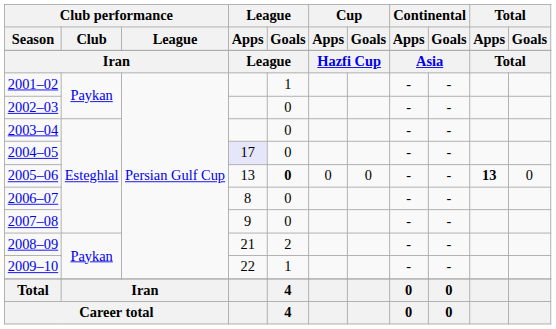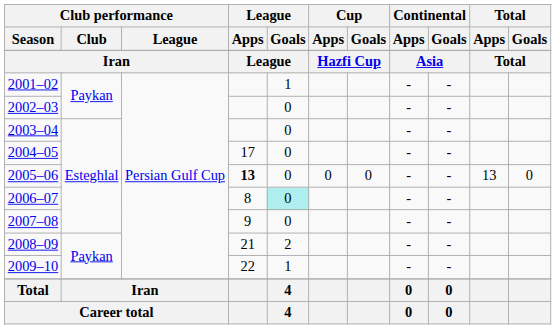2004–05 | League / Apps: lavender background -> no background
2005–06 | League / Apps: normal -> bold
2005–06 | League / Goals: bold -> normal
2005–06 | Total / Apps: bold -> normal
2006–07 | League / Goals: no background -> paleturquoise background
